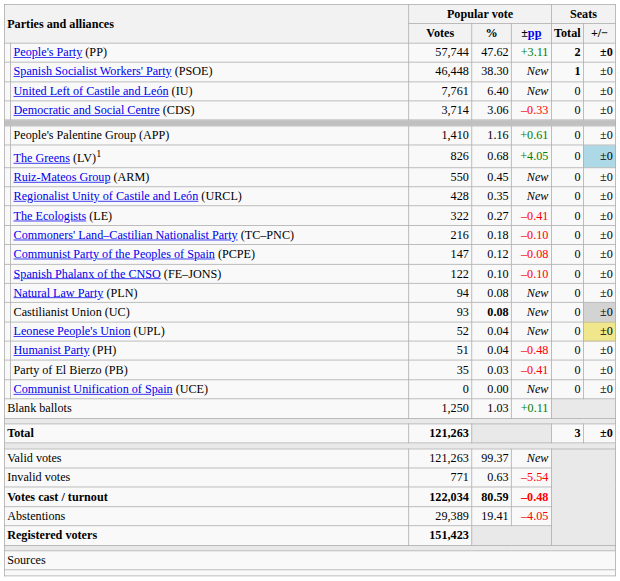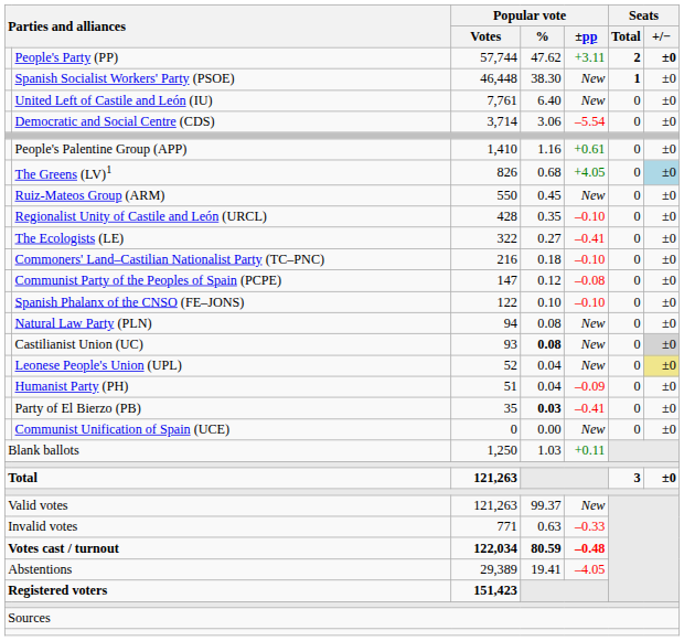Democratic and Social Centre (CDS) | Popular vote / ±pp: –0.33 -> –5.54
Regionalist Unity of Castile and León (URCL) | Popular vote / ±pp: New -> –0.10
Humanist Party (PH) | Popular vote / ±pp: –0.48 -> –0.09
Party of El Bierzo (PB) | Popular vote / %: normal -> bold
Invalid votes | Popular vote / ±pp: –5.54 -> –0.33
